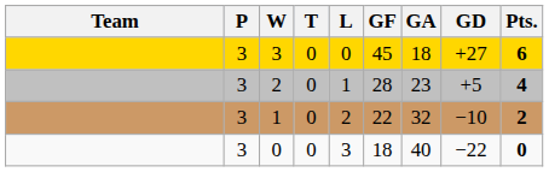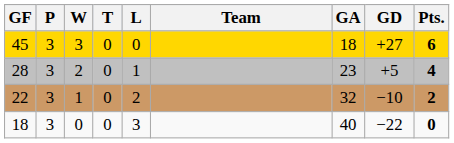columns swapped: Team <-> GF
